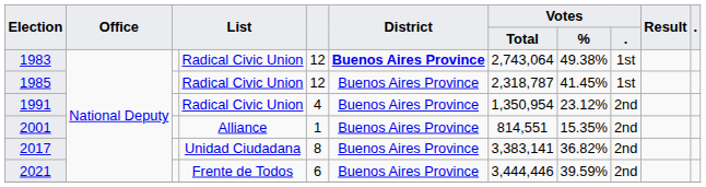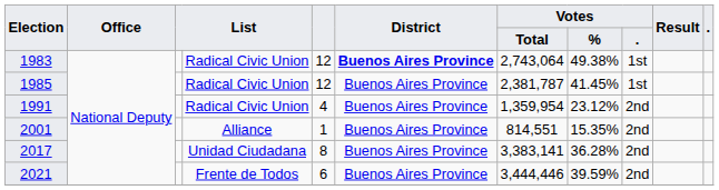1985 | Votes / Total: 2,318,787 -> 2,381,787
1991 | Votes / Total: 1,350,954 -> 1,359,954
2017 | Votes / %: 36.82% -> 36.28%
